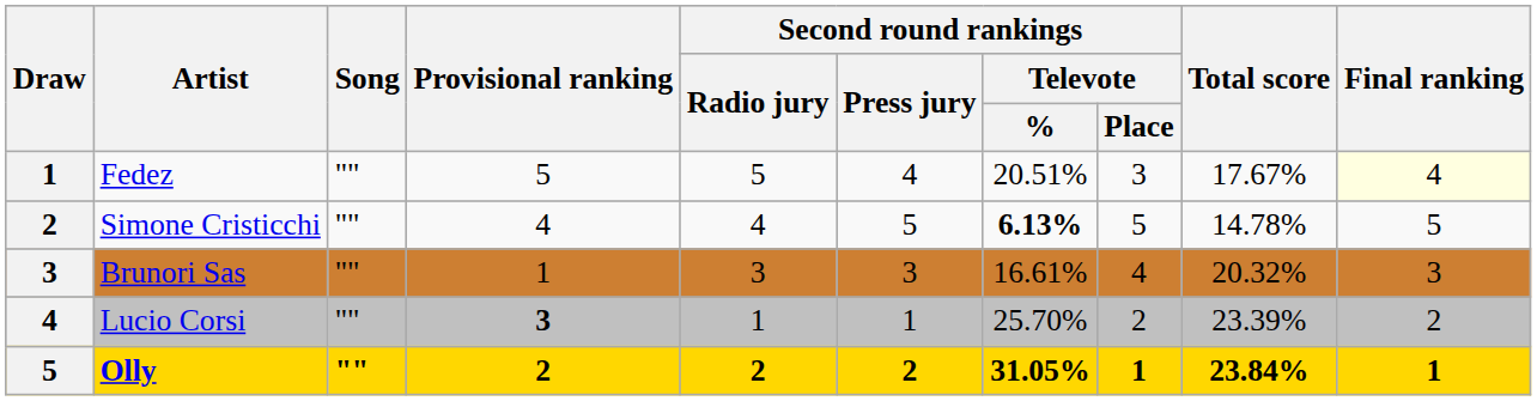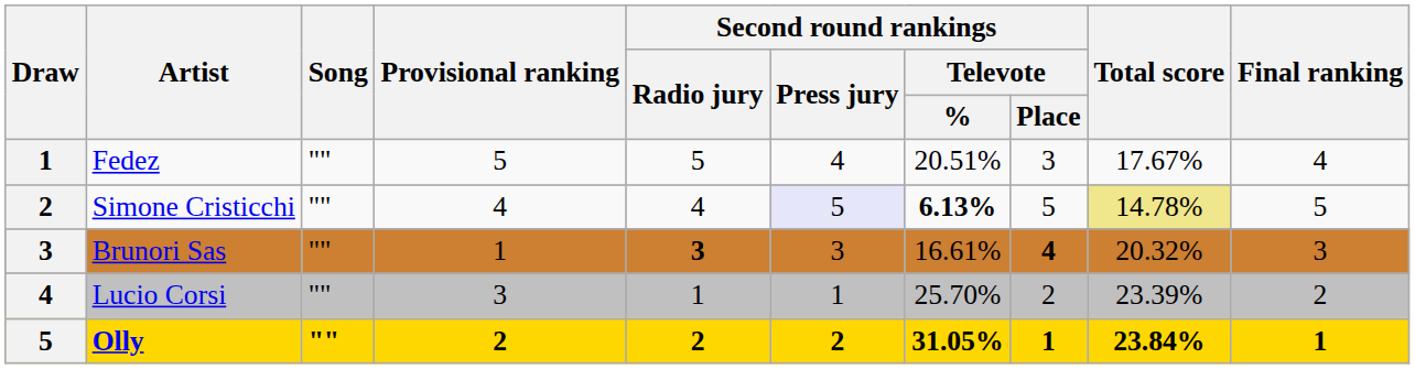Fedez | Final ranking: lightyellow background -> no background
Simone Cristicchi | Second round rankings / Press jury: no background -> lavender background
Simone Cristicchi | Total score: no background -> khaki background
Brunori Sas | Second round rankings / Radio jury: normal -> bold
Brunori Sas | Second round rankings / Televote / Place: normal -> bold
Lucio Corsi | Provisional ranking: bold -> normal
